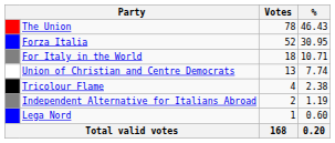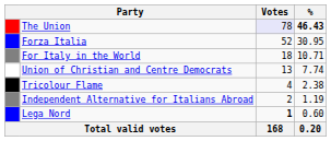The Union | Votes: no background -> lavender background
The Union | %: normal -> bold
Lega Nord | Votes: normal -> bold
